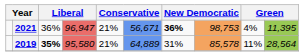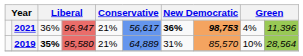2021 | column 6: 56,671 -> 56,617
2021 | column 8: normal -> bold
2021 | column 10: 11,395 -> 11,396
2019 | column 8: 85,578 -> 85,570
2019 | column 9: 11% -> 10%
